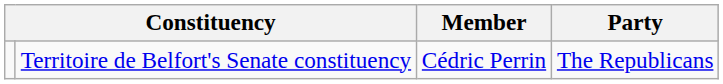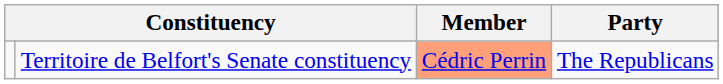Territoire de Belfort's Senate constituency | Member: no background -> lightsalmon background
